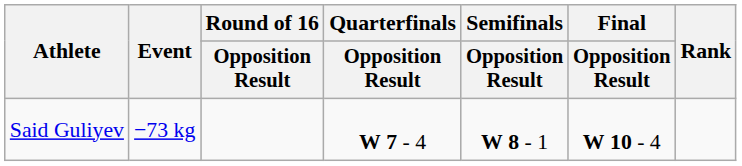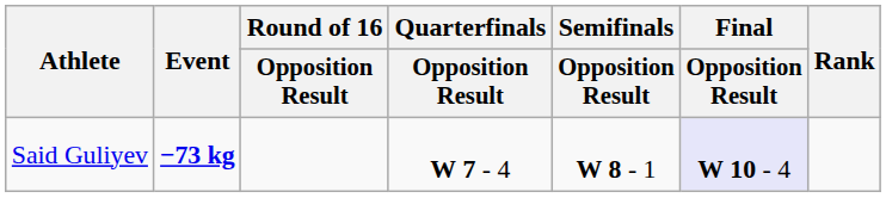Said Guliyev | Event: normal -> bold
Said Guliyev | Final / Opposition Result: no background -> lavender background
